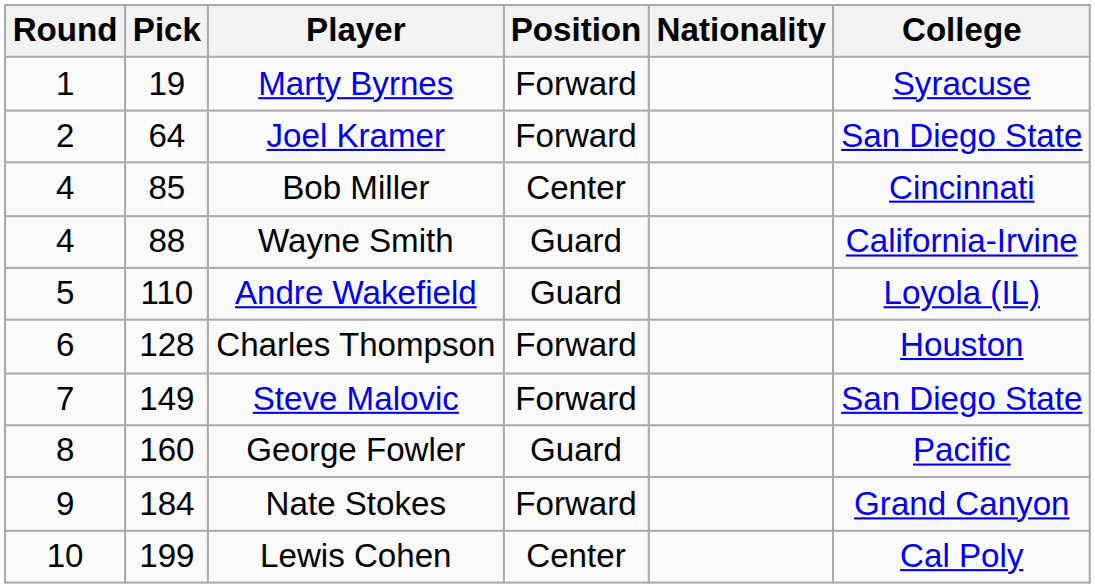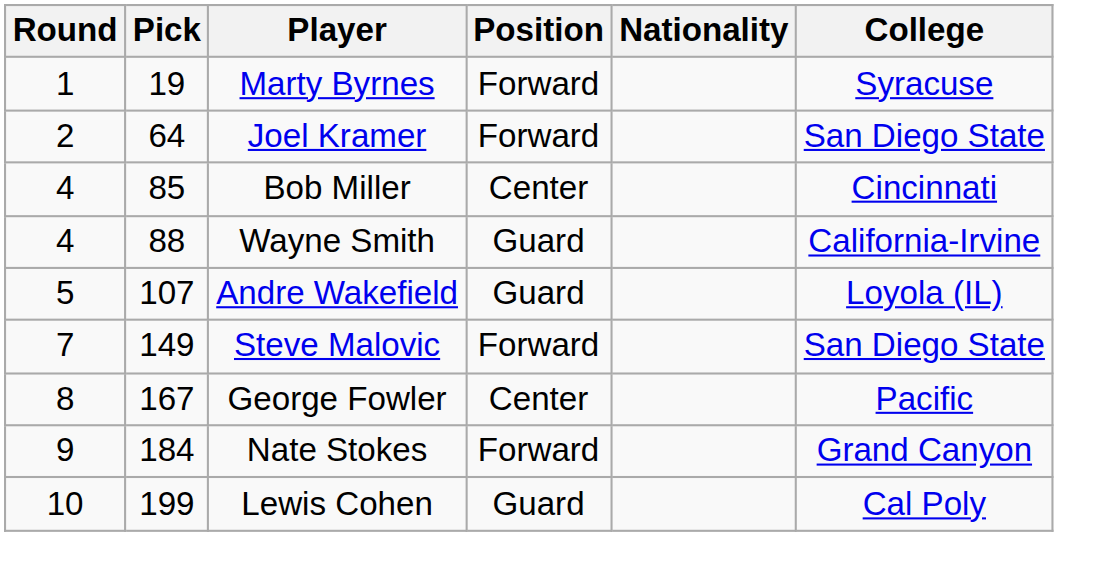Andre Wakefield | Pick: 110 -> 107
- row: 6 | 128 | Charles Thompson | Forward | Houston
George Fowler | Pick: 160 -> 167
George Fowler | Position: Guard -> Center
Lewis Cohen | Position: Center -> Guard
